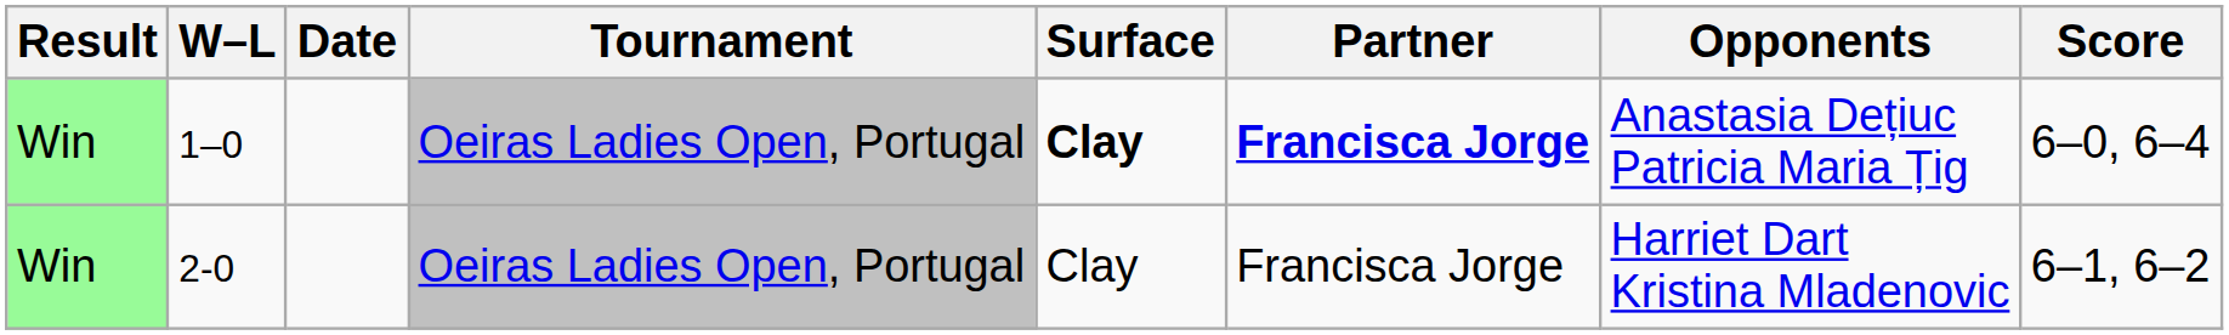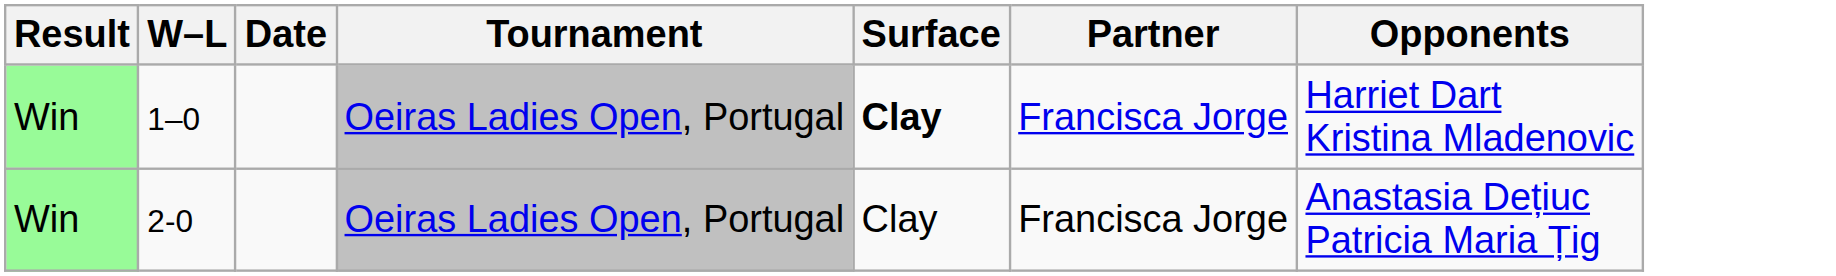- column: Score | 6–0, 6–4 | 6–1, 6–2
1–0 | Partner: bold -> normal
1–0 | Opponents: Anastasia Dețiuc Patricia Maria Țig -> Harriet Dart Kristina Mladenovic
2-0 | Opponents: Harriet Dart Kristina Mladenovic -> Anastasia Dețiuc Patricia Maria Țig
